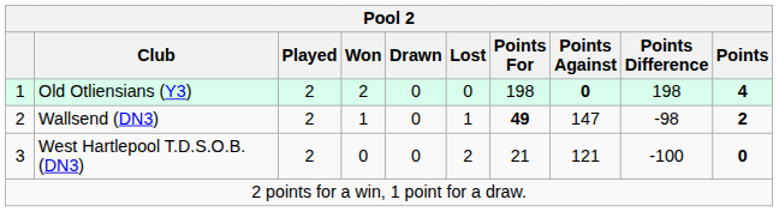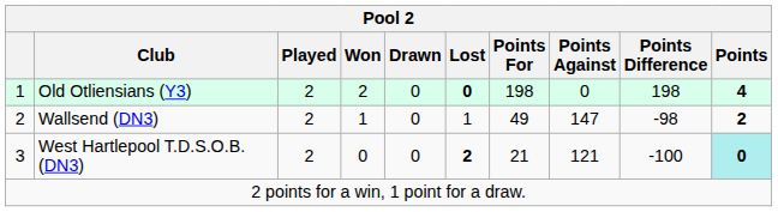Old Otliensians (Y3) | Lost: normal -> bold
Old Otliensians (Y3) | Points Against: bold -> normal
Wallsend (DN3) | Points For: bold -> normal
West Hartlepool T.D.S.O.B. (DN3) | Lost: normal -> bold
West Hartlepool T.D.S.O.B. (DN3) | Points: no background -> paleturquoise background
